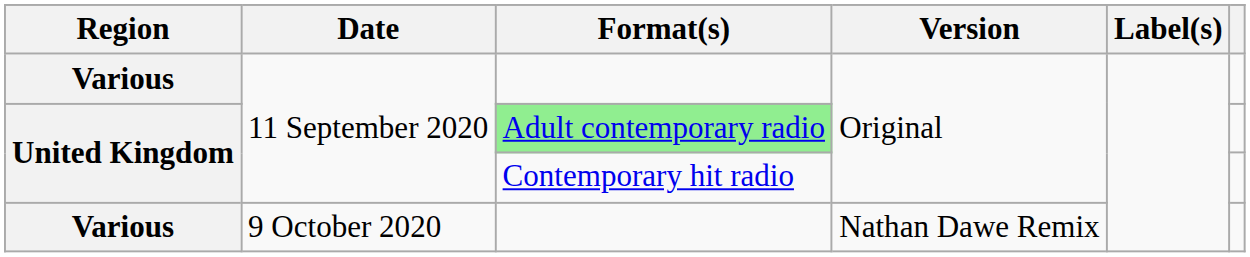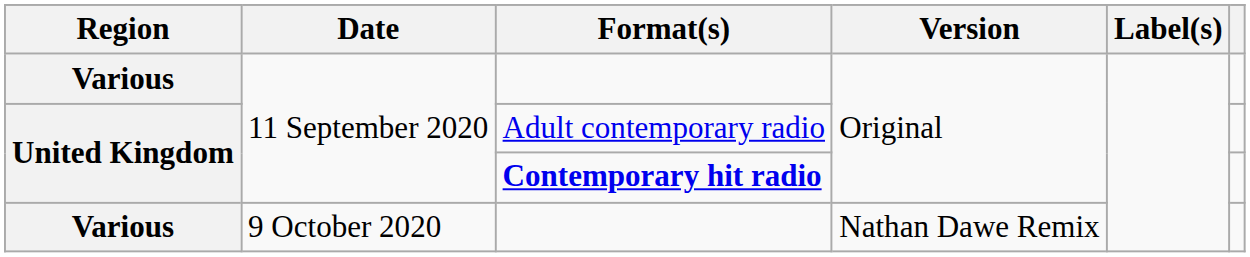Adult contemporary radio | Format(s): lightgreen background -> no background
Contemporary hit radio | Format(s): normal -> bold
